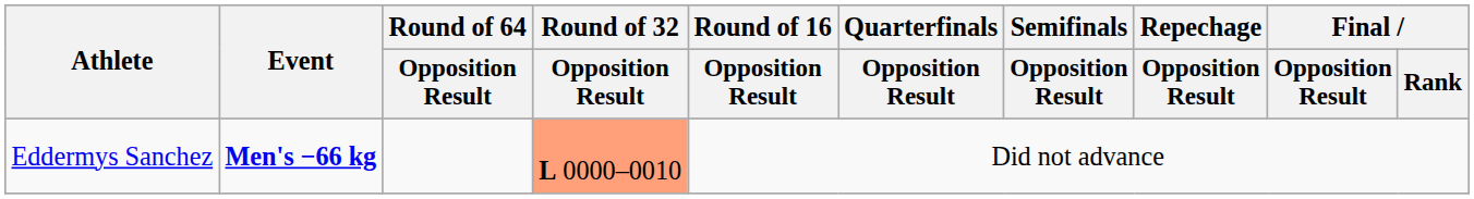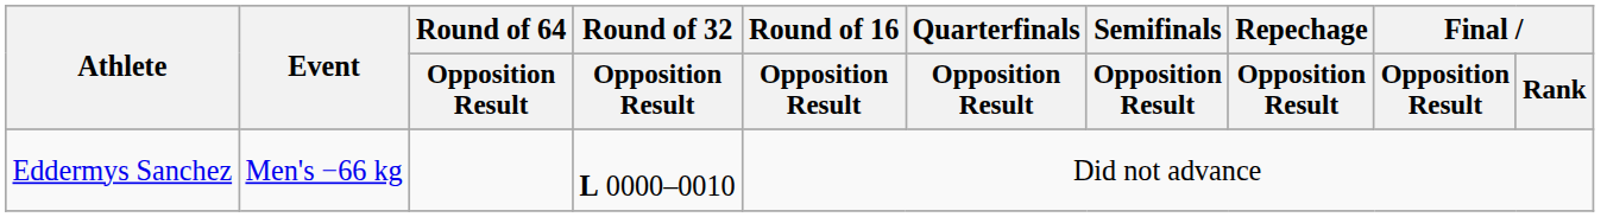Eddermys Sanchez | Event: bold -> normal
Eddermys Sanchez | Round of 32 / Opposition Result: lightsalmon background -> no background
